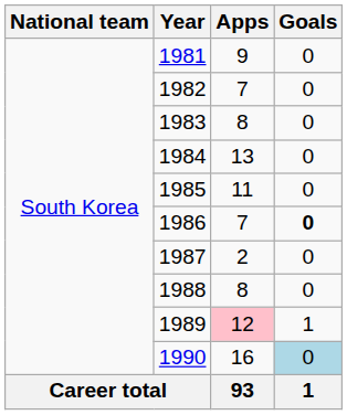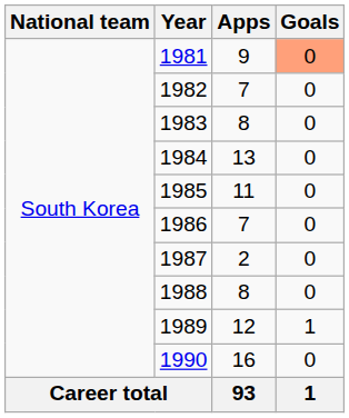1981 | Goals: no background -> lightsalmon background
1986 | Goals: bold -> normal
1989 | Apps: pink background -> no background
1990 | Goals: lightblue background -> no background
